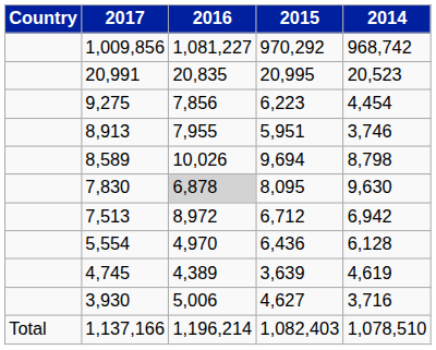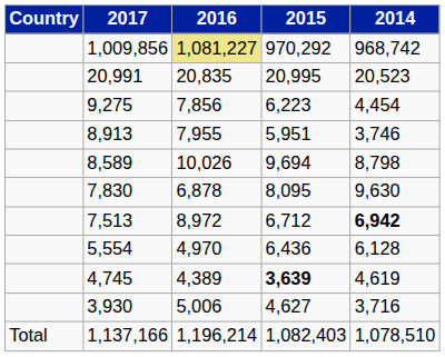1,009,856 | 2016: no background -> khaki background
7,830 | 2016: lightgrey background -> no background
7,513 | 2014: normal -> bold
4,745 | 2015: normal -> bold
